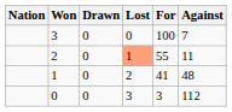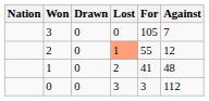row 2 | For: 100 -> 105
row 3 | Against: 11 -> 12
